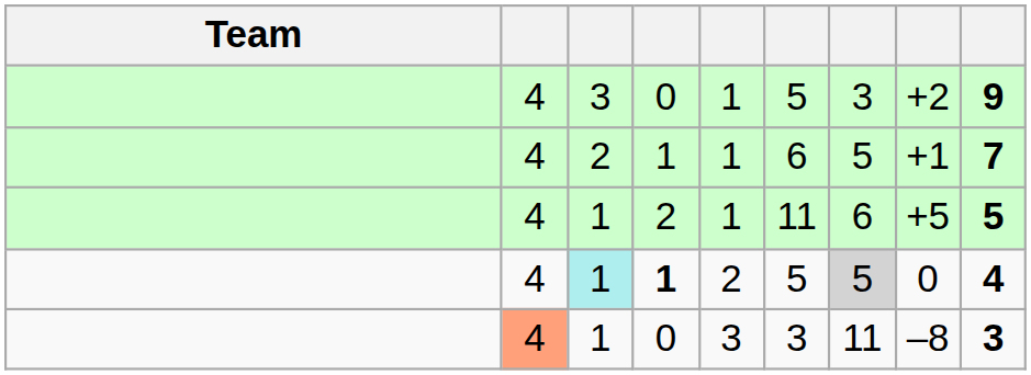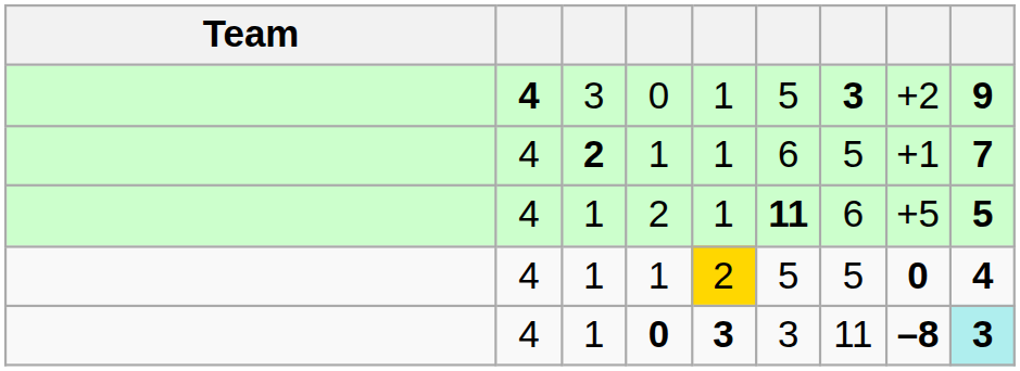row 2 | column 2: normal -> bold
row 2 | column 7: normal -> bold
row 3 | column 3: normal -> bold
row 4 | column 6: normal -> bold
row 5 | column 3: paleturquoise background -> no background
row 5 | column 4: bold -> normal
row 5 | column 5: no background -> gold background
row 5 | column 7: lightgrey background -> no background
row 5 | column 8: normal -> bold
row 6 | column 2: lightsalmon background -> no background
row 6 | column 4: normal -> bold
row 6 | column 5: normal -> bold
row 6 | column 8: normal -> bold
row 6 | column 9: no background -> paleturquoise background
